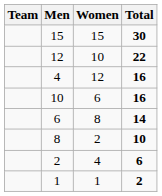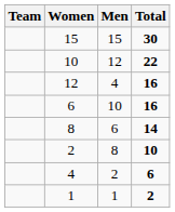columns swapped: Men <-> Women
